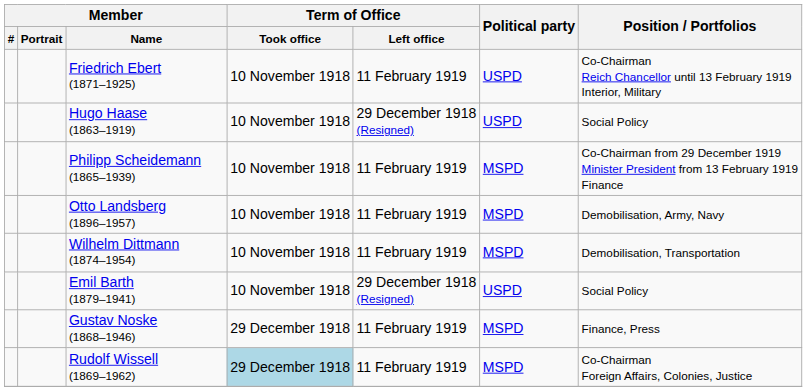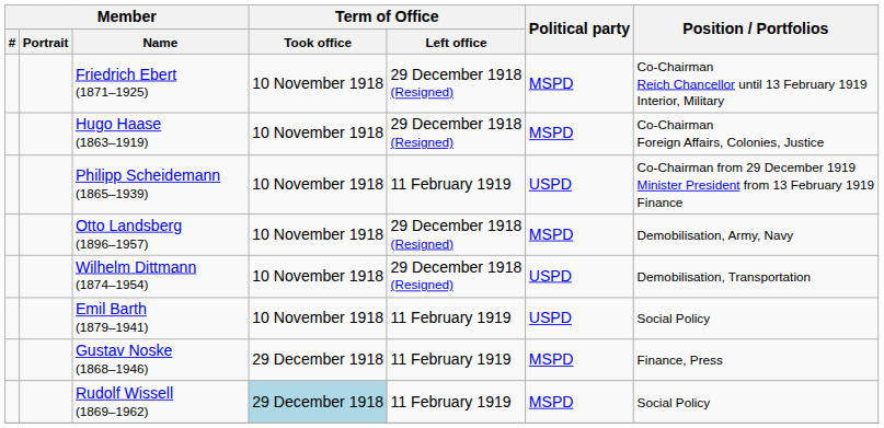Friedrich Ebert (1871–1925) | Term of Office / Left office: 11 February 1919 -> 29 December 1918 (Resigned)
Friedrich Ebert (1871–1925) | Political party: USPD -> MSPD
Hugo Haase (1863–1919) | Political party: USPD -> MSPD
Hugo Haase (1863–1919) | Position / Portfolios: Social Policy -> Co-Chairman Foreign Affairs, Colonies, Justice
Philipp Scheidemann (1865–1939) | Political party: MSPD -> USPD
Otto Landsberg (1896–1957) | Term of Office / Left office: 11 February 1919 -> 29 December 1918 (Resigned)
Wilhelm Dittmann (1874–1954) | Term of Office / Left office: 11 February 1919 -> 29 December 1918 (Resigned)
Wilhelm Dittmann (1874–1954) | Political party: MSPD -> USPD
Emil Barth (1879–1941) | Term of Office / Left office: 29 December 1918 (Resigned) -> 11 February 1919
Rudolf Wissell (1869–1962) | Position / Portfolios: Co-Chairman Foreign Affairs, Colonies, Justice -> Social Policy
